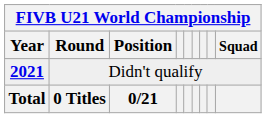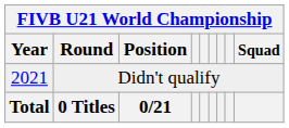Didn't qualify | FIVB U21 World Championship / Year: bold -> normal
